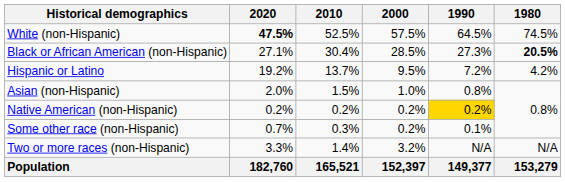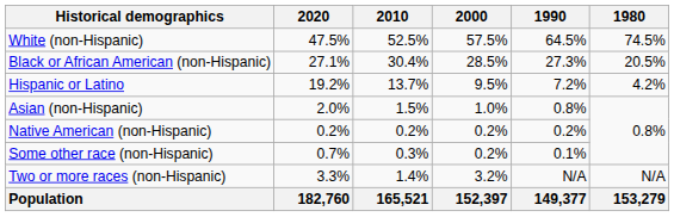White (non-Hispanic) | 2020: bold -> normal
Black or African American (non-Hispanic) | 1980: bold -> normal
Native American (non-Hispanic) | 1990: gold background -> no background
